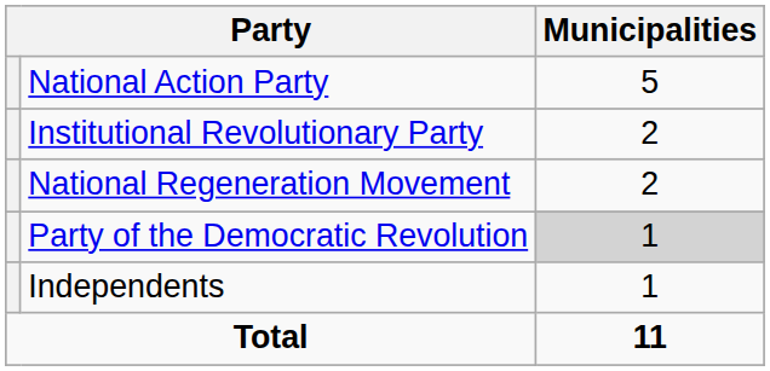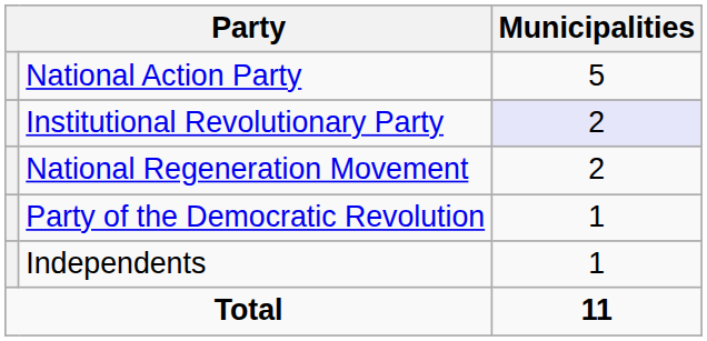Institutional Revolutionary Party | Municipalities: no background -> lavender background
Party of the Democratic Revolution | Municipalities: lightgrey background -> no background
